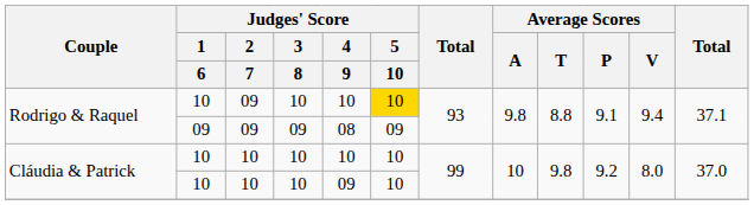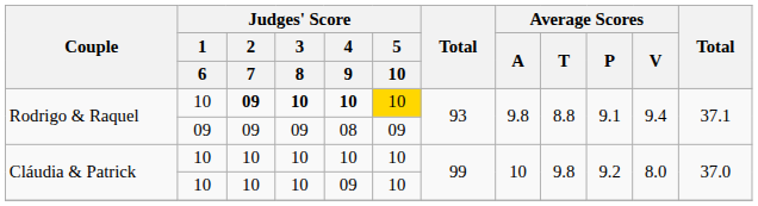Rodrigo & Raquel / 10 | Judges' Score / 2 / 7: normal -> bold
Rodrigo & Raquel / 10 | Judges' Score / 3 / 8: normal -> bold
Rodrigo & Raquel / 10 | Judges' Score / 4 / 9: normal -> bold
